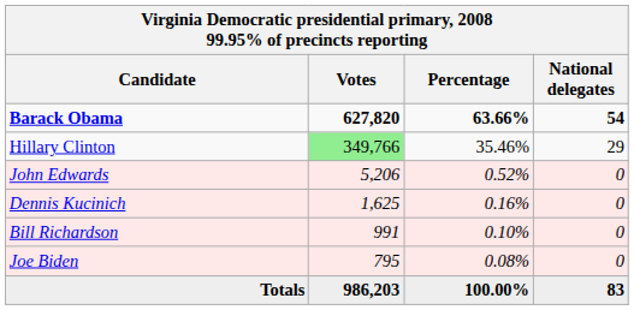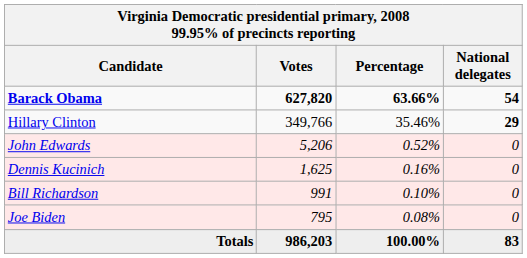Hillary Clinton | Votes: lightgreen background -> no background
Hillary Clinton | National delegates: normal -> bold
